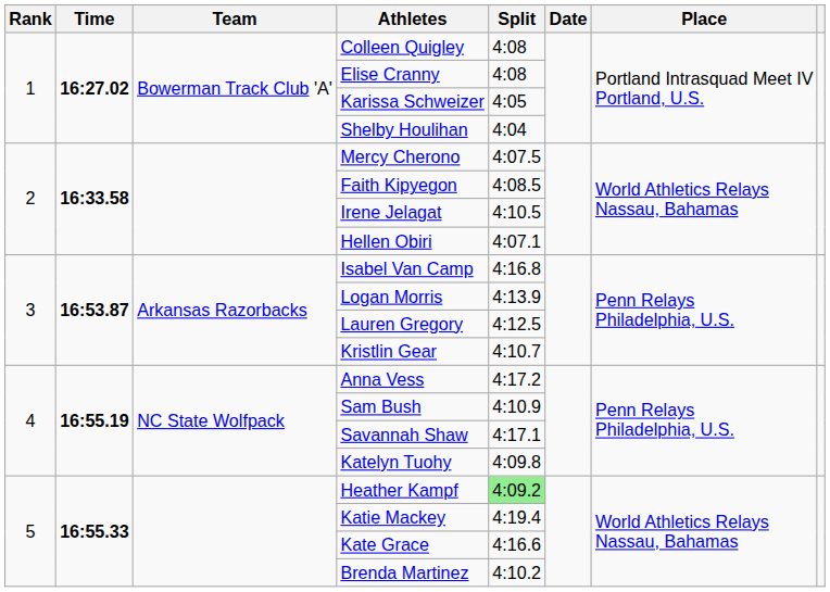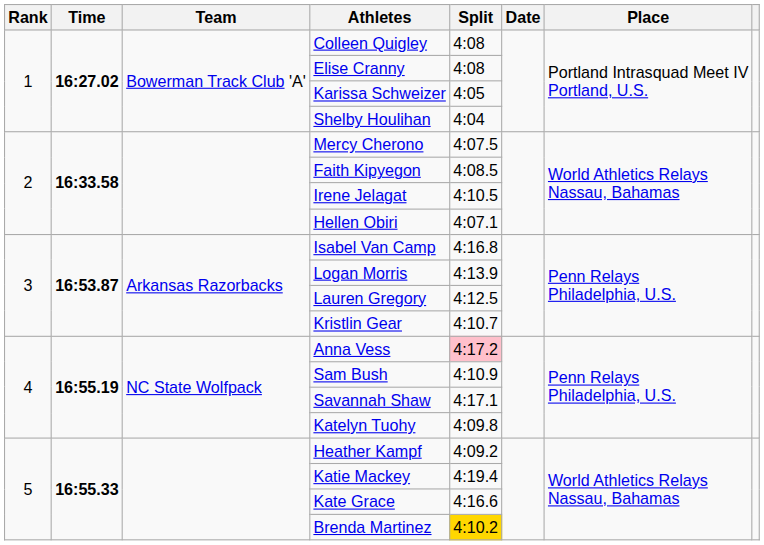Anna Vess | Split: no background -> pink background
Heather Kampf | Split: lightgreen background -> no background
Brenda Martinez | Split: no background -> gold background
